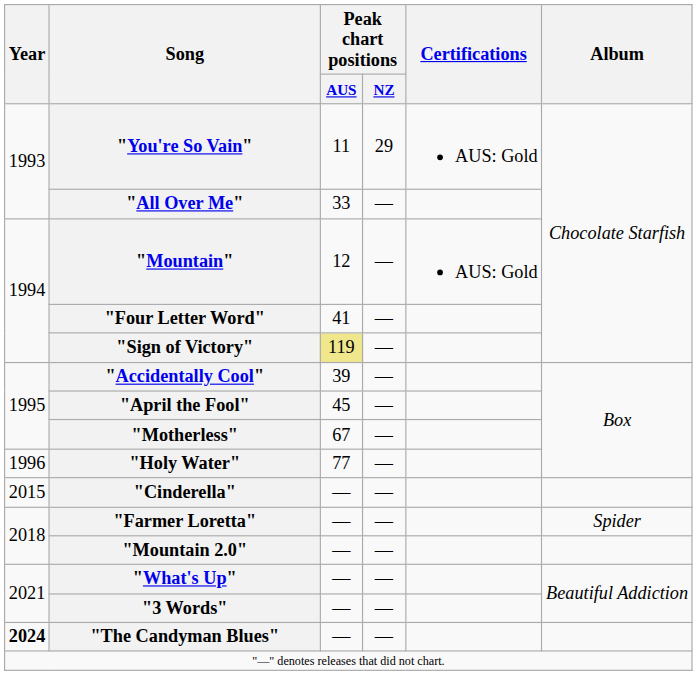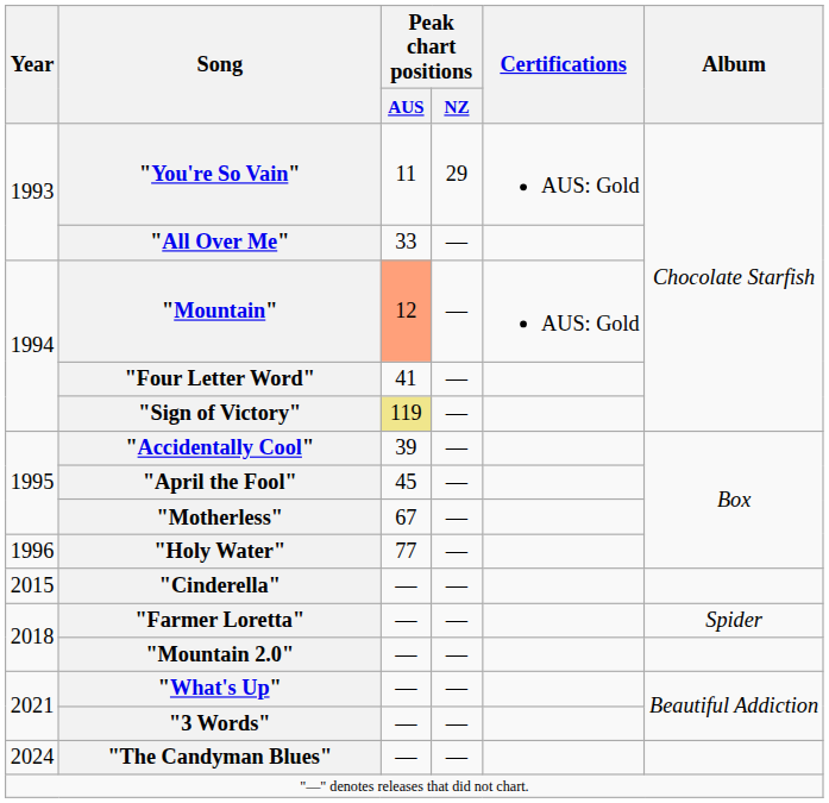"Mountain" | Peak chart positions / AUS: no background -> lightsalmon background
"The Candyman Blues" | Year: bold -> normal
